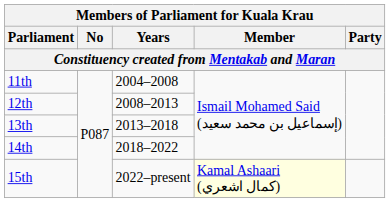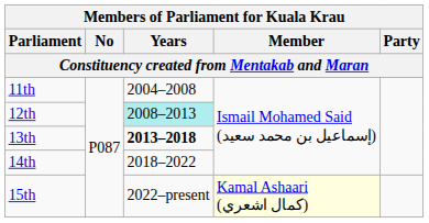12th | Years: no background -> paleturquoise background
13th | Years: normal -> bold
